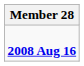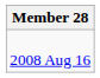row 2 | column 1: bold -> normal
